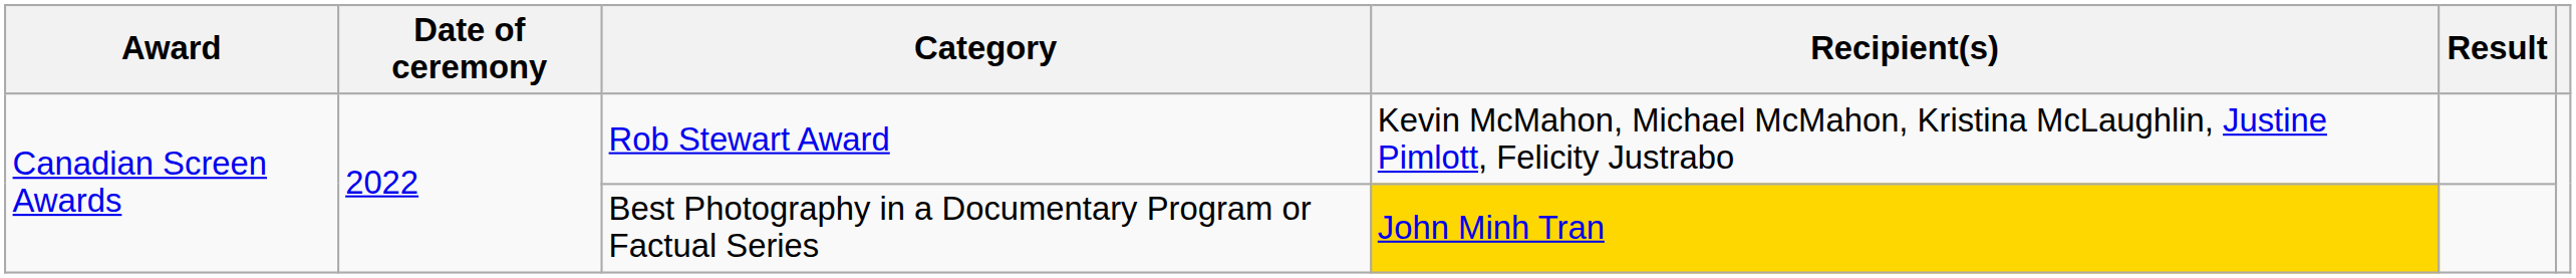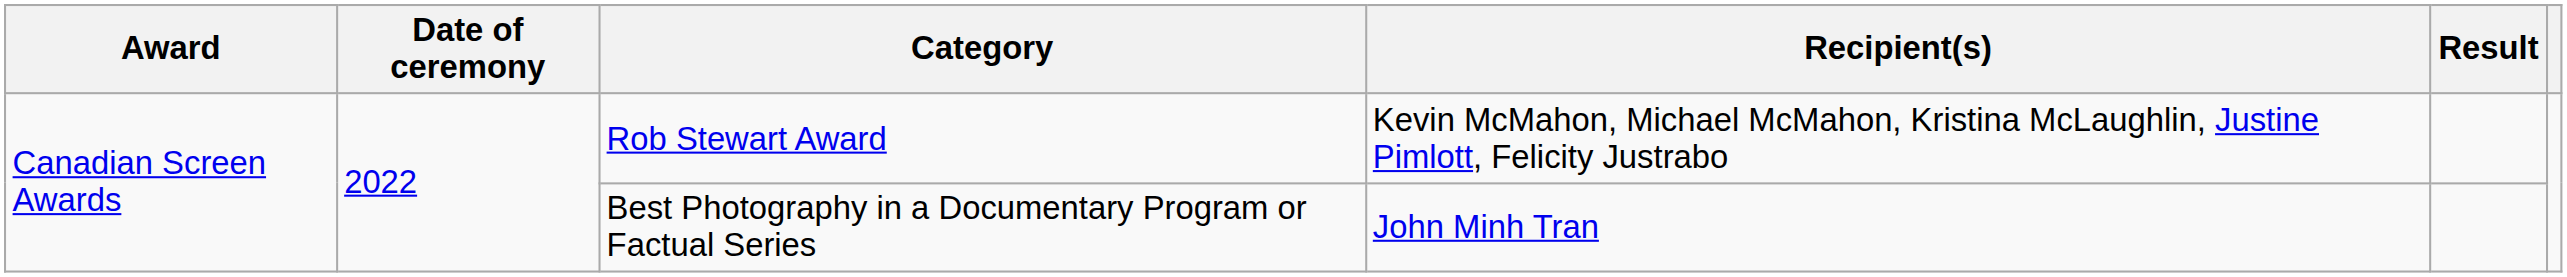Best Photography in a Documentary Program or Factual Series | Recipient(s): gold background -> no background
